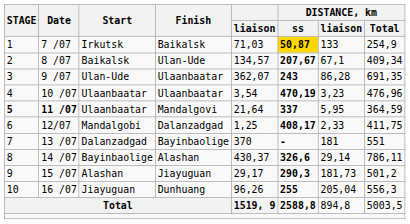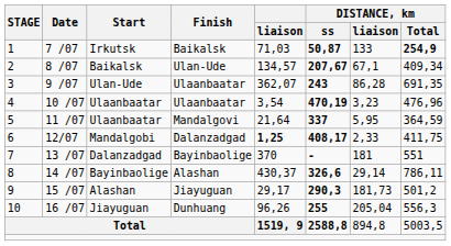Irkutsk | DISTANCE, km / ss: gold background -> no background
Irkutsk | DISTANCE, km / Total: normal -> bold
Ulaanbaatar / Mandalgovi | STAGE: bold -> normal
Ulaanbaatar / Mandalgovi | Date: bold -> normal
Mandalgobi | liaison: normal -> bold
